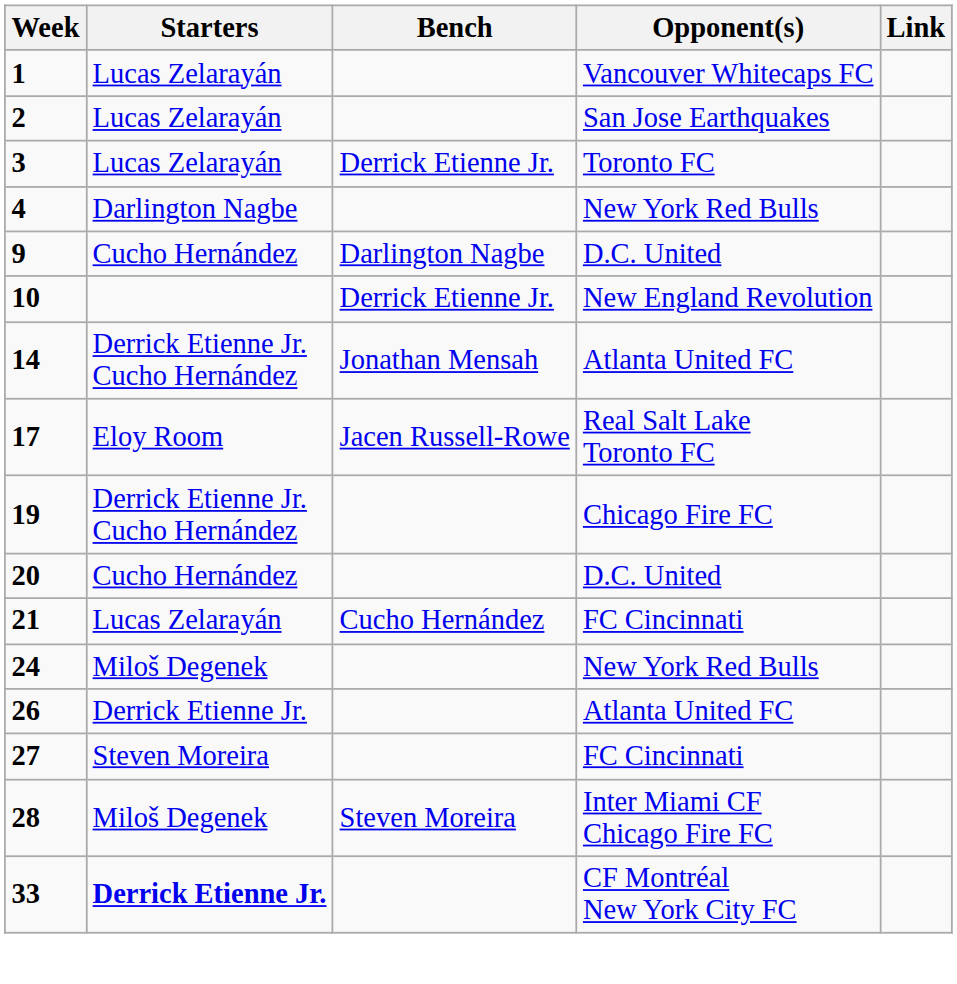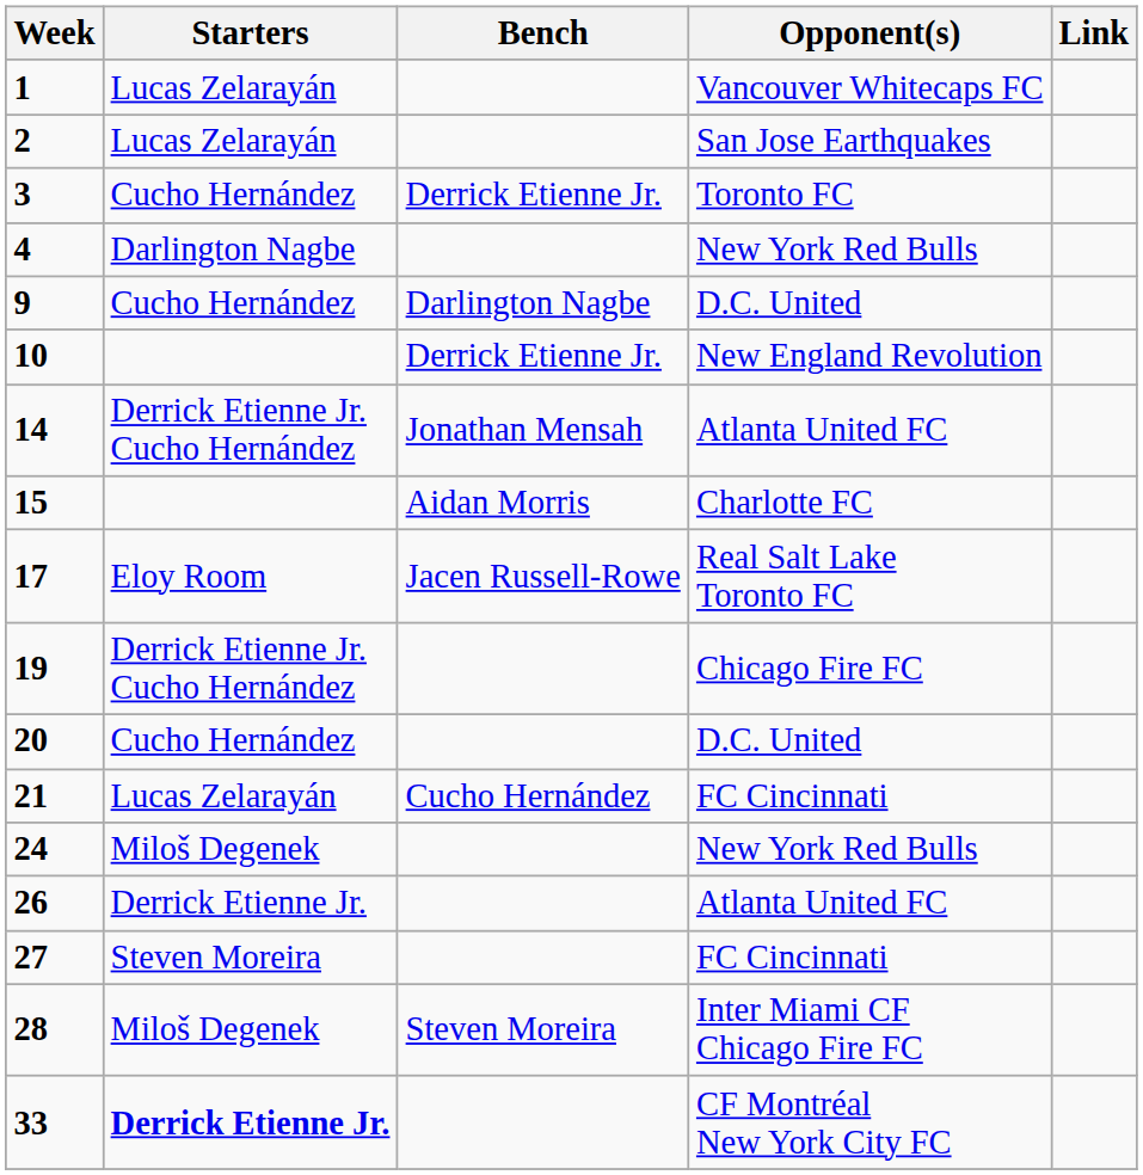3 | Starters: Lucas Zelarayán -> Cucho Hernández
+ row: 15 | Aidan Morris | Charlotte FC
